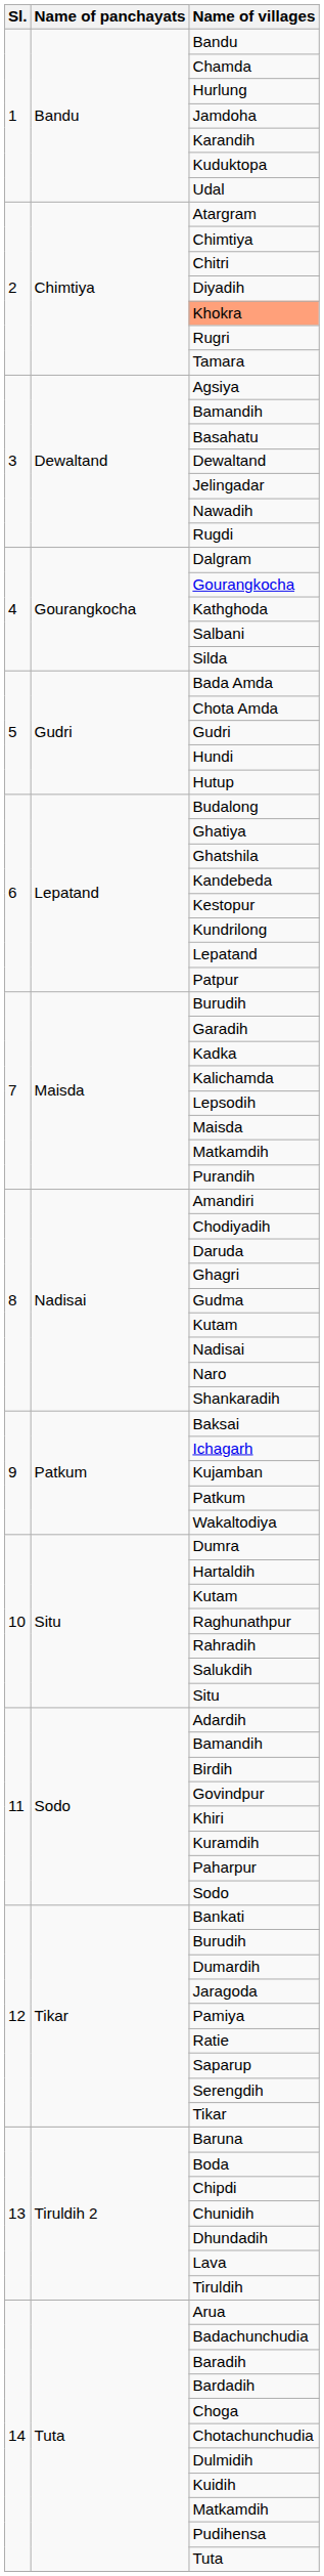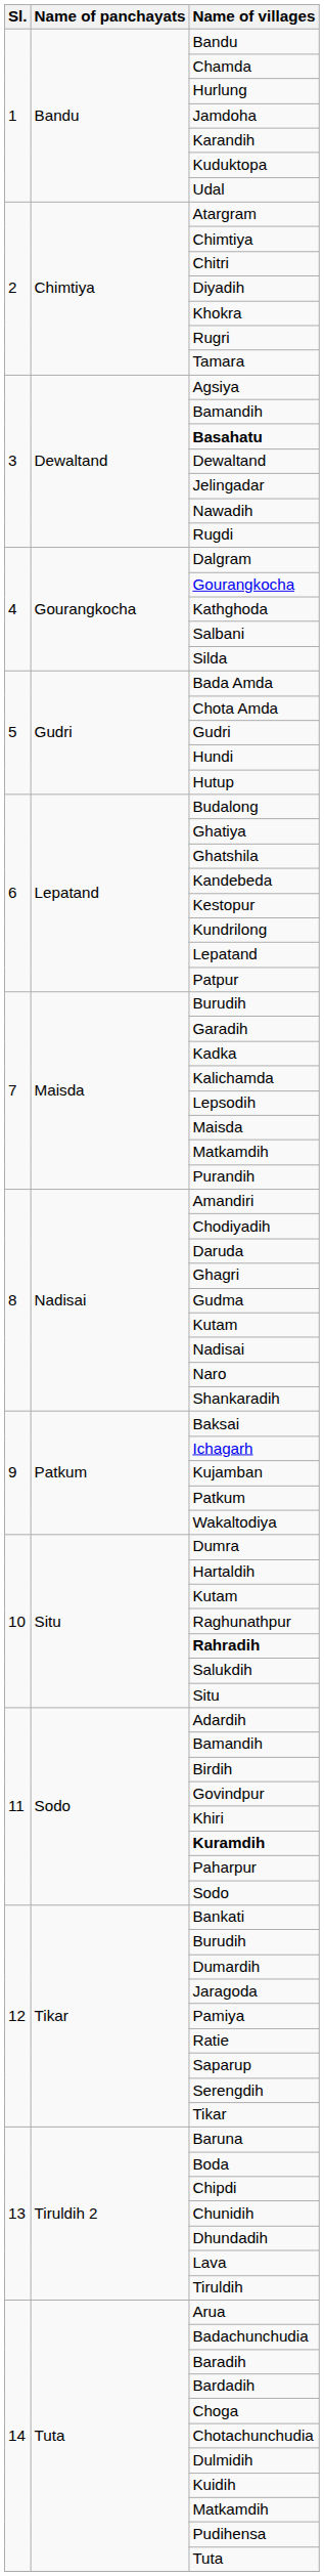Khokra | Name of villages: lightsalmon background -> no background
Basahatu | Name of villages: normal -> bold
Rahradih | Name of villages: normal -> bold
Kuramdih | Name of villages: normal -> bold
